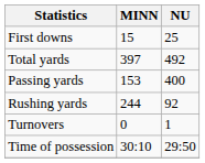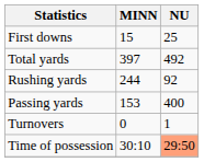rows swapped: Rushing yards <-> Passing yards
Time of possession | NU: no background -> lightsalmon background
